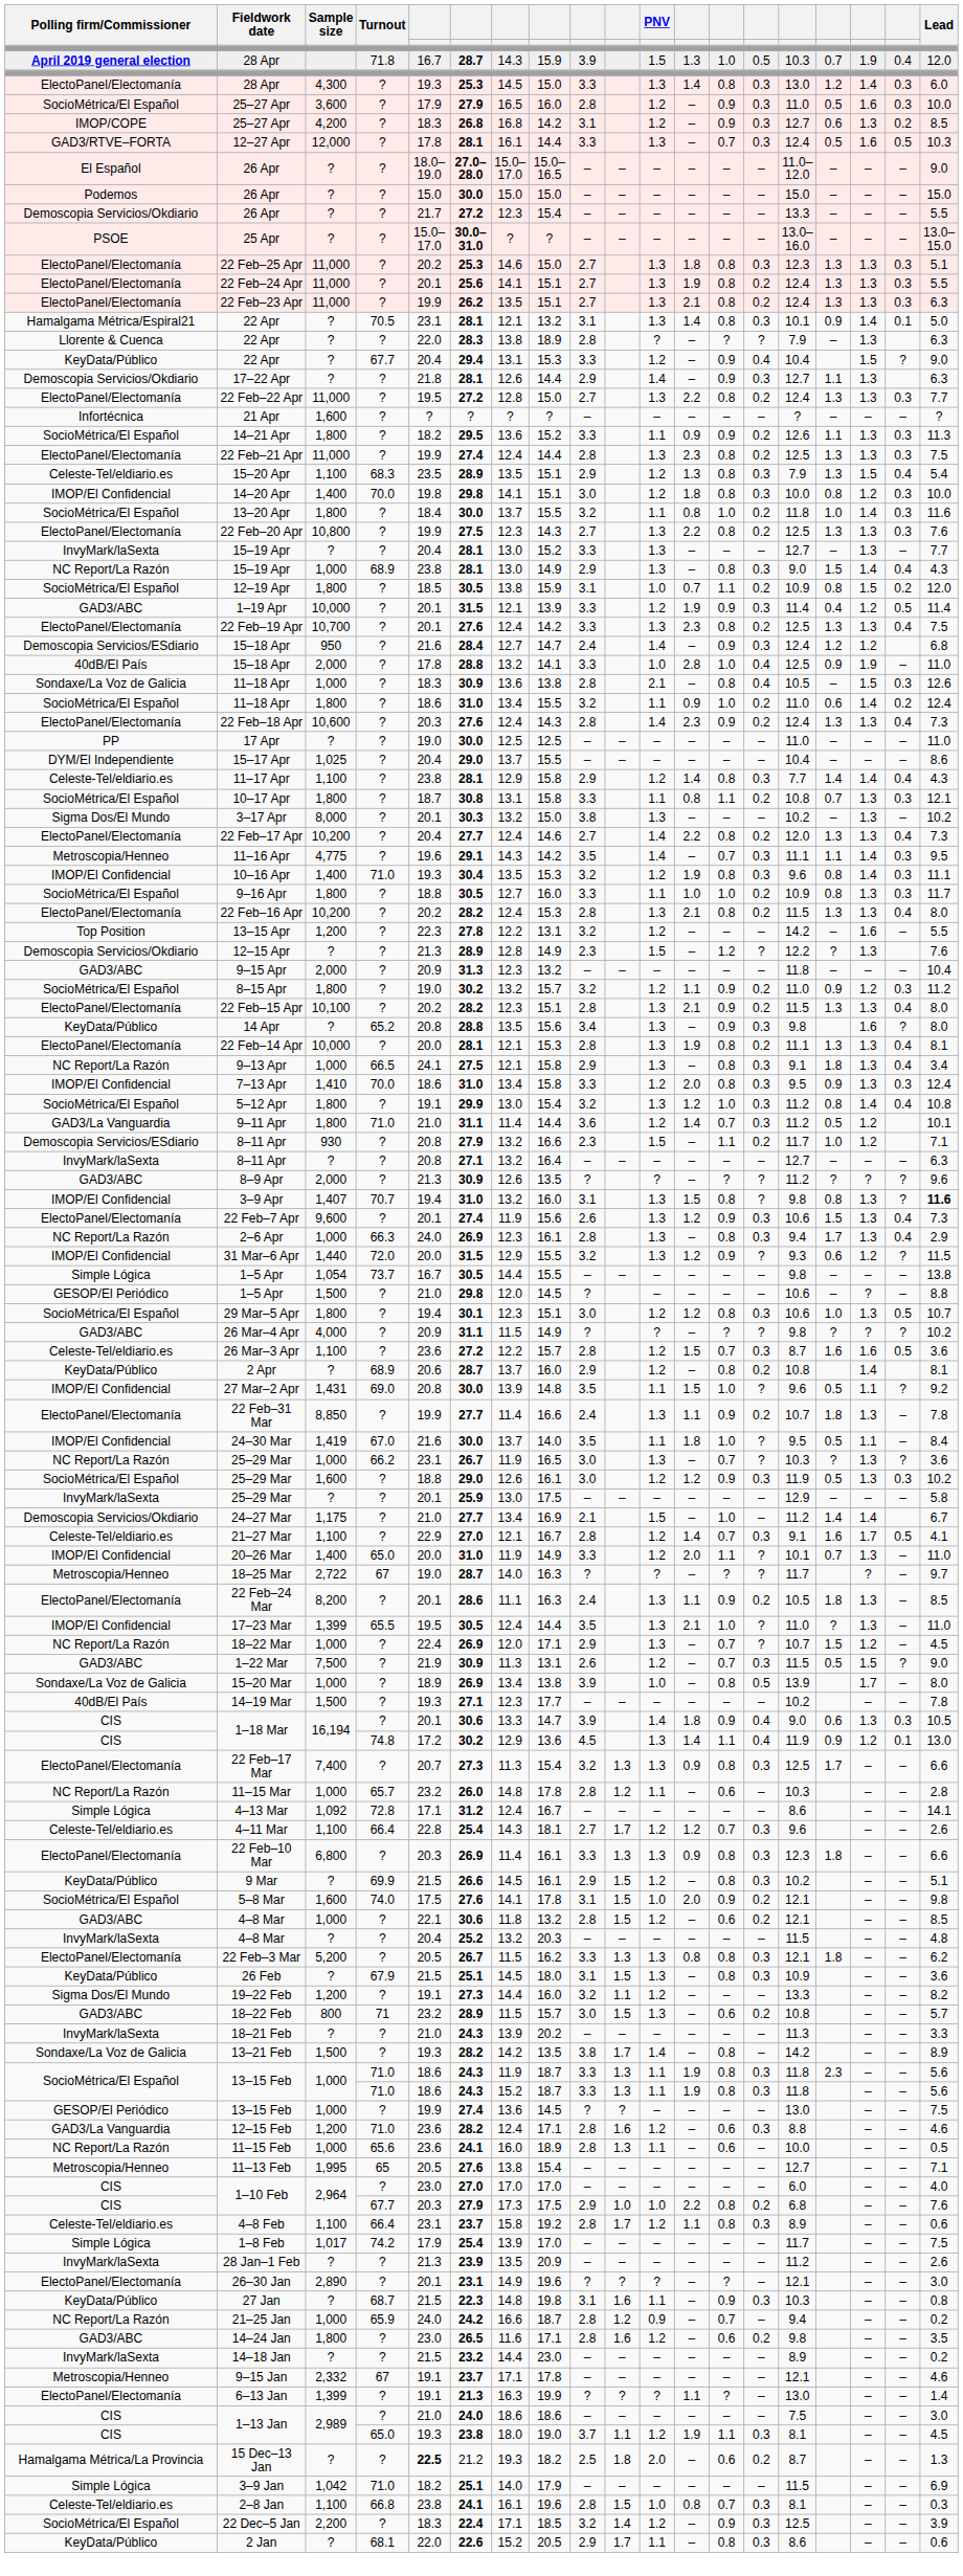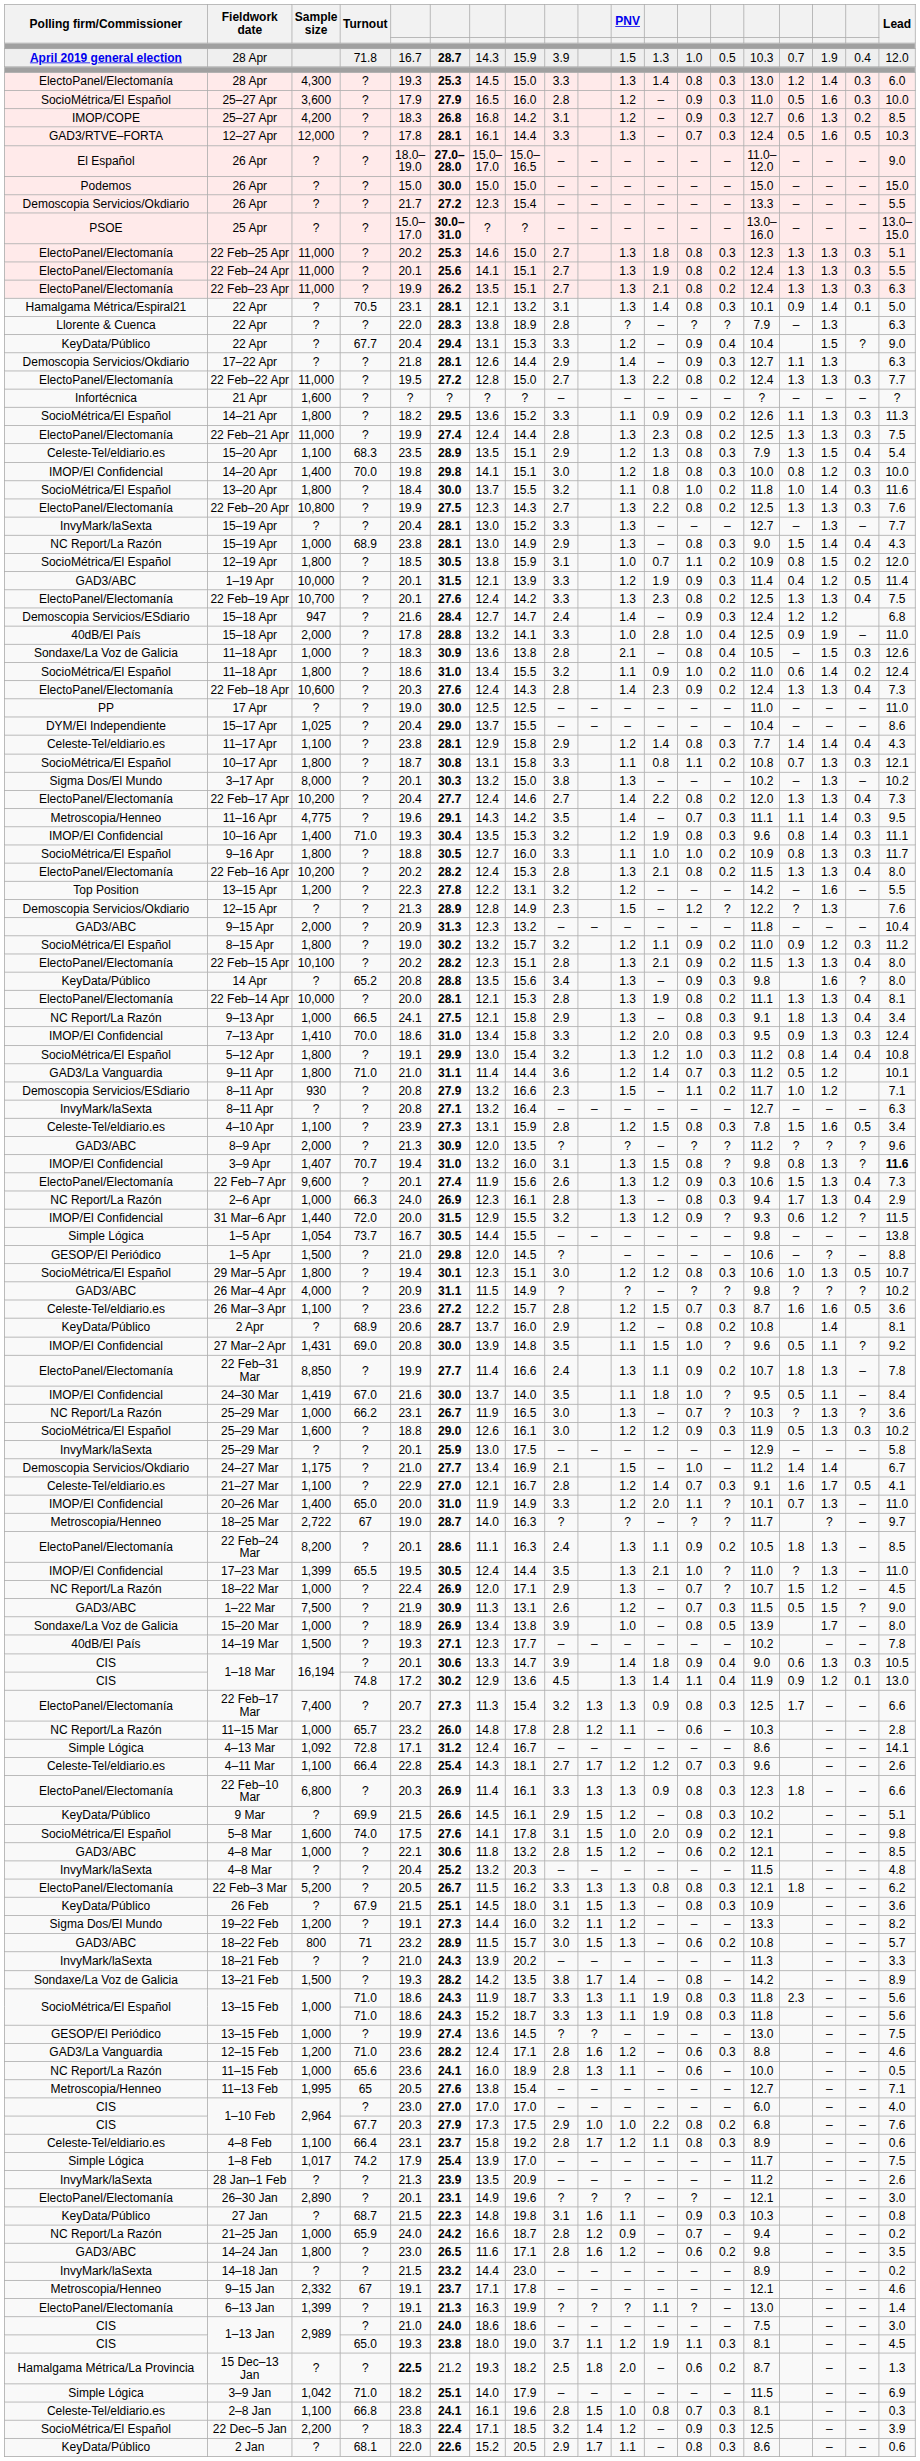Demoscopia Servicios/ESdiario / 15–18 Apr | Sample size: 950 -> 947
+ row: Celeste-Tel/eldiario.es | 4–10 Apr | 1,100 | ? | 23.9 | 27.3 | 13.1 | 15.9 | 2.8 | 1.2 | 1.5 | 0.8 | 0.3 | 7.8 | 1.5 | 1.6 | 0.5 | 3.4
8–9 Apr | column 7: 12.6 -> 12.0
